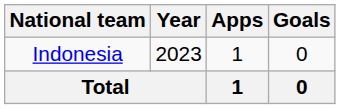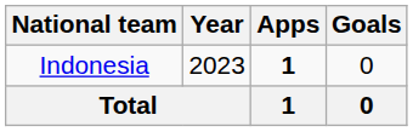Indonesia | Apps: normal -> bold
